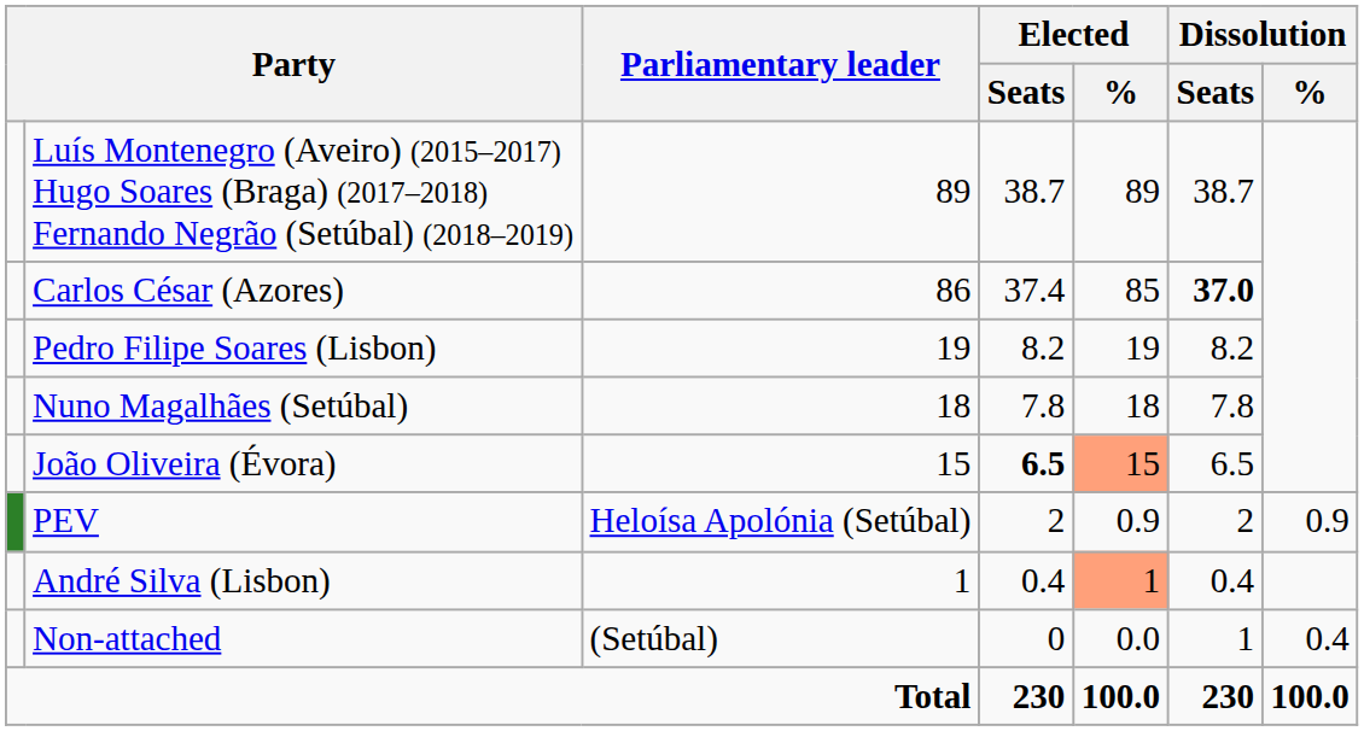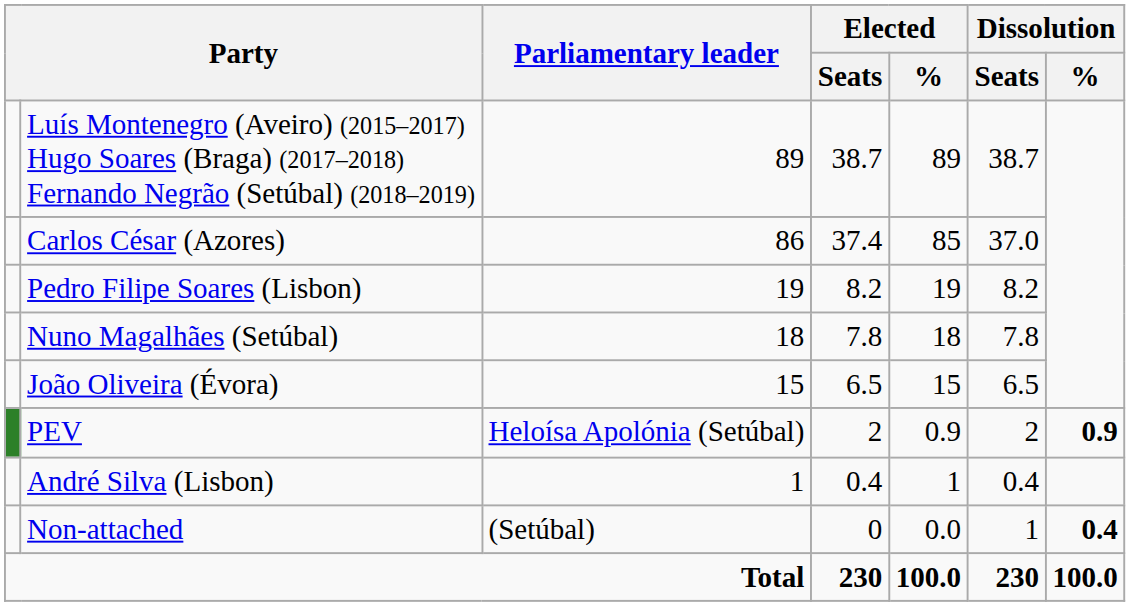Carlos César (Azores) | Dissolution / Seats: bold -> normal
João Oliveira (Évora) | Elected / Seats: bold -> normal
João Oliveira (Évora) | Elected / %: lightsalmon background -> no background
PEV | Dissolution / %: normal -> bold
André Silva (Lisbon) | Elected / %: lightsalmon background -> no background
Non-attached | Dissolution / %: normal -> bold
